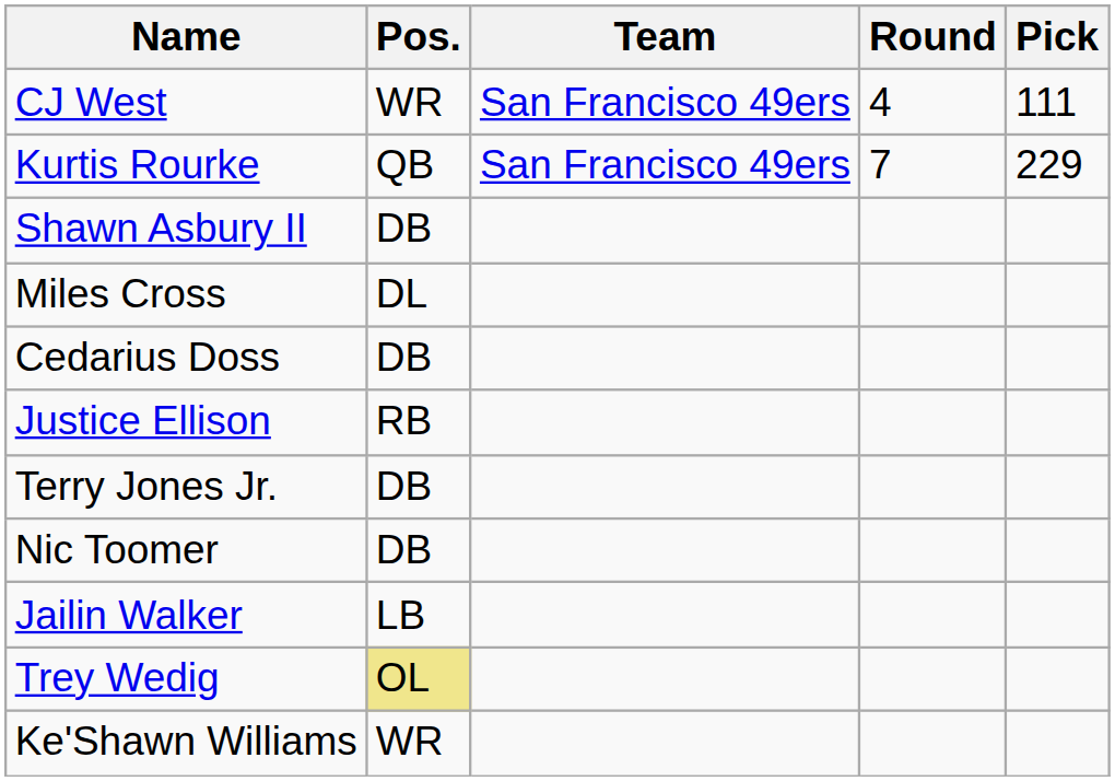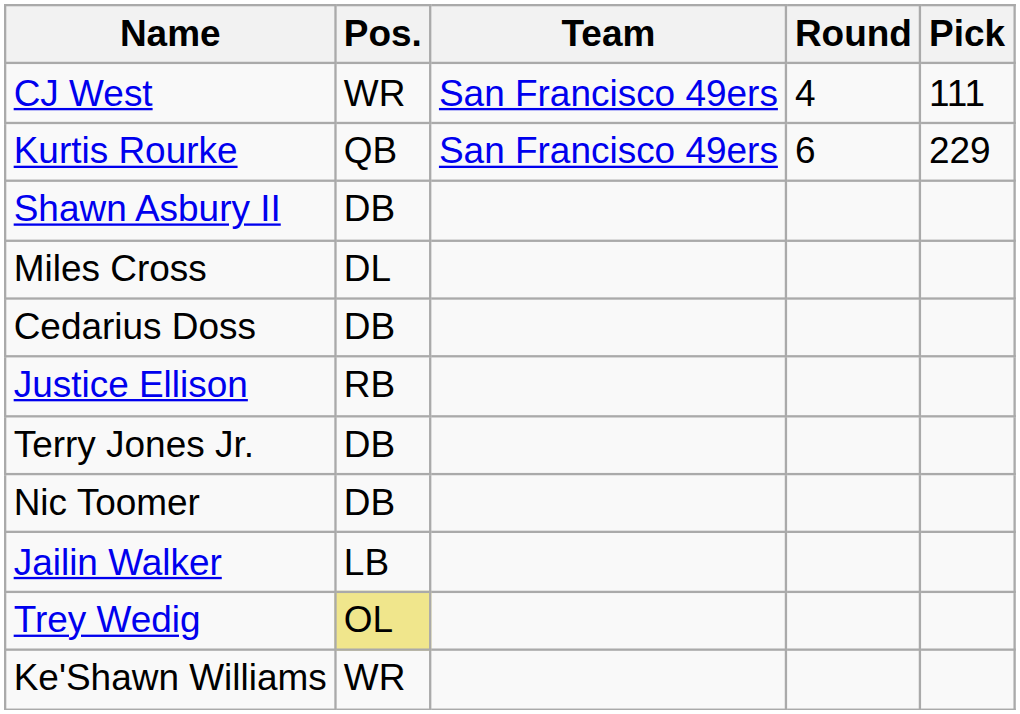Kurtis Rourke | Round: 7 -> 6
